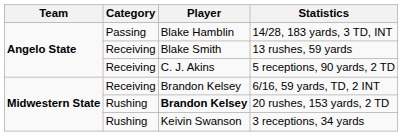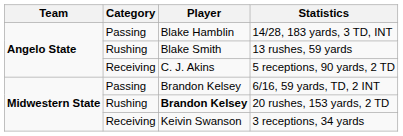13 rushes, 59 yards | Category: Receiving -> Rushing
6/16, 59 yards, TD, 2 INT | Category: Receiving -> Passing
3 receptions, 34 yards | Category: Rushing -> Receiving
